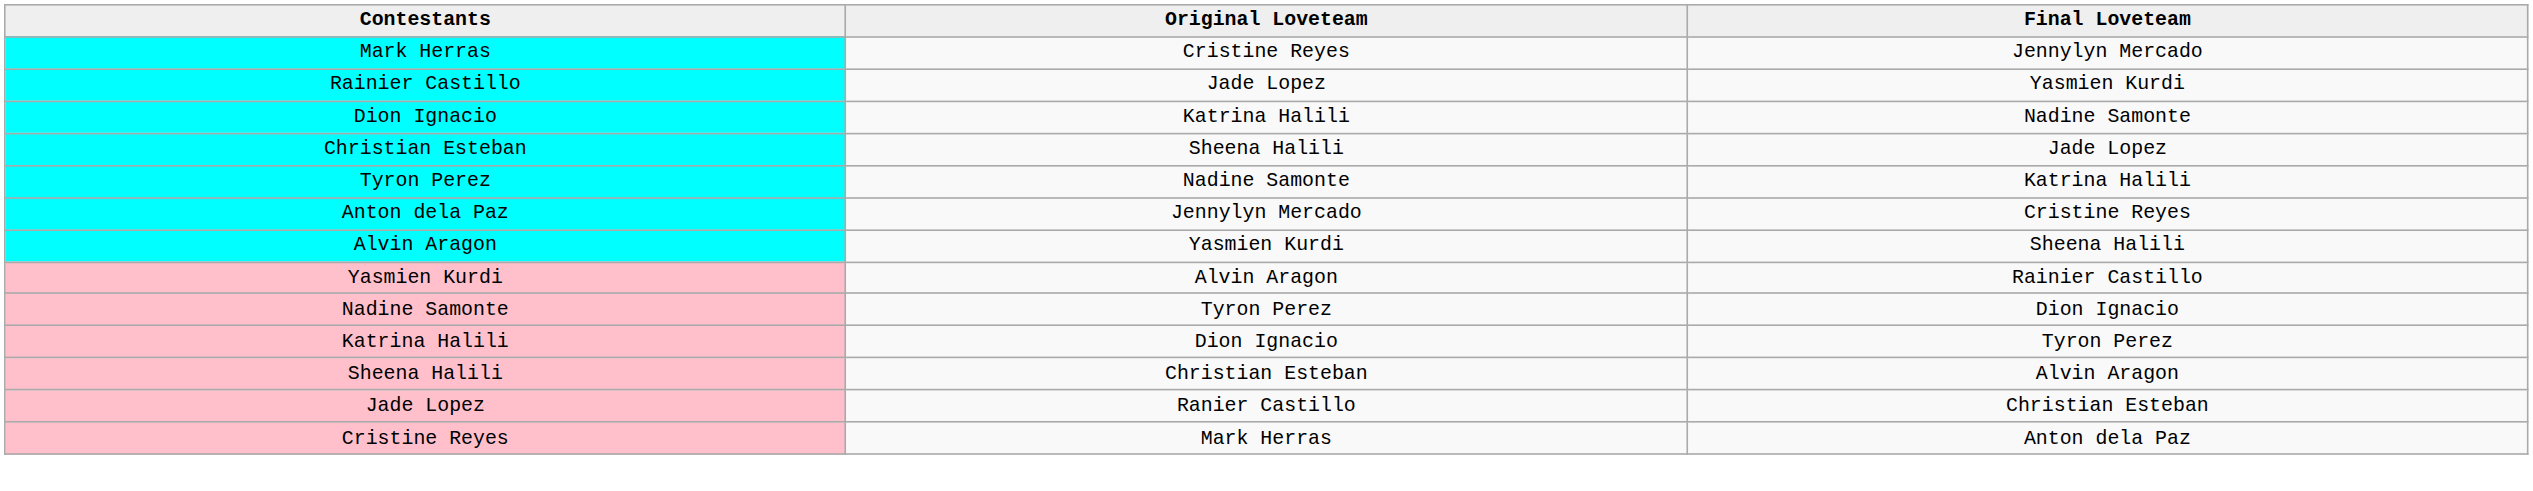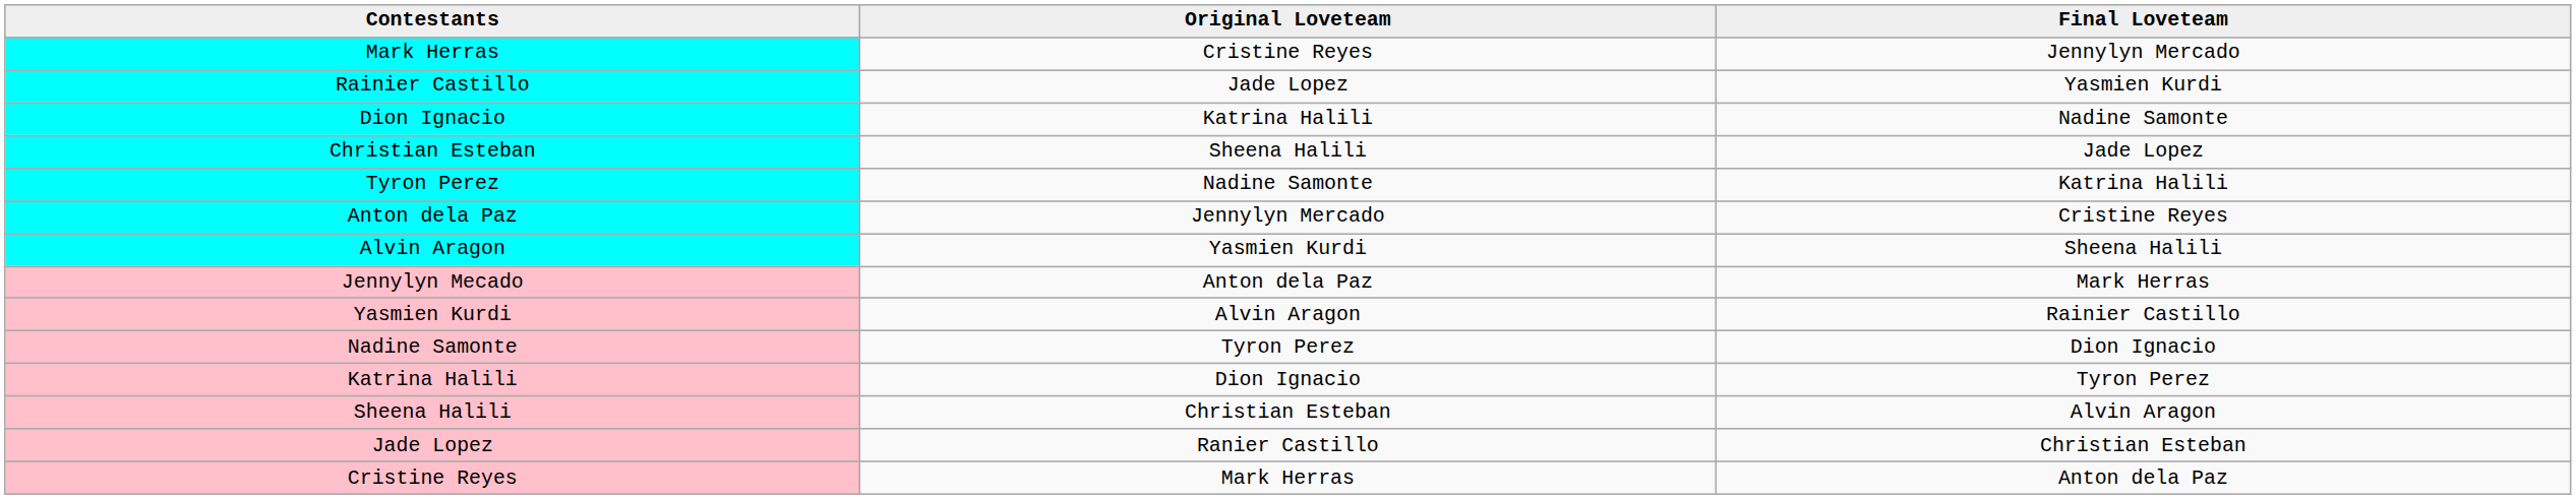+ row: Jennylyn Mecado | Anton dela Paz | Mark Herras
